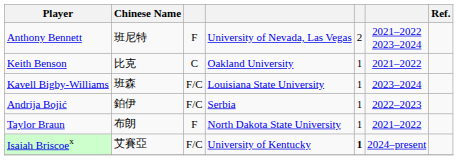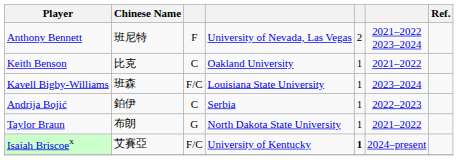Andrija Bojić | column 3: F/C -> C
Taylor Braun | column 3: F -> G
